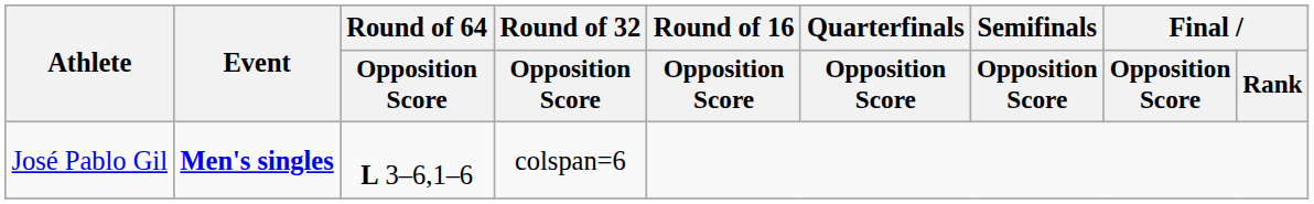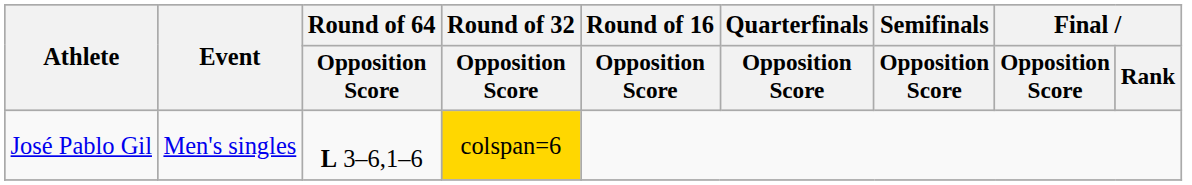José Pablo Gil | Event: bold -> normal
José Pablo Gil | Round of 32 / Opposition Score: no background -> gold background
